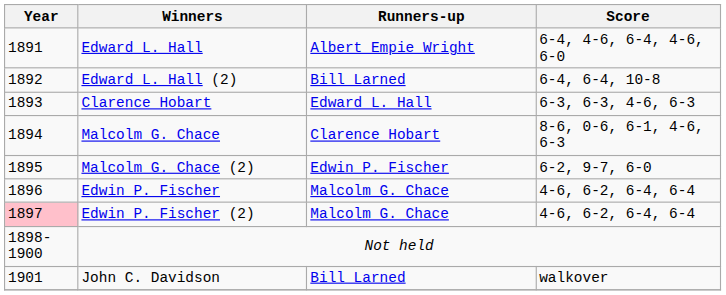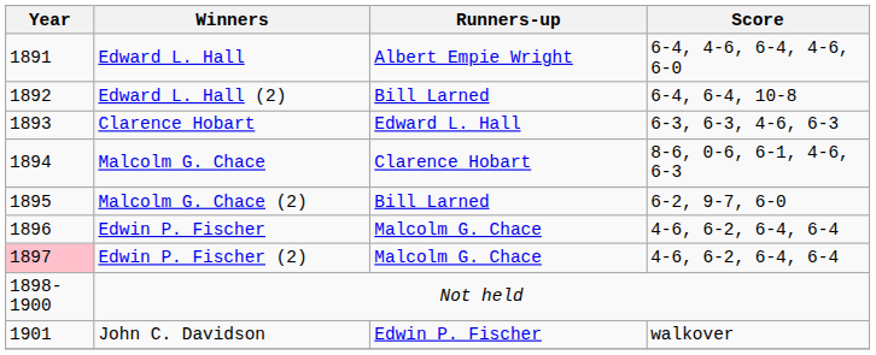Malcolm G. Chace (2) | Runners-up: Edwin P. Fischer -> Bill Larned
John C. Davidson | Runners-up: Bill Larned -> Edwin P. Fischer
